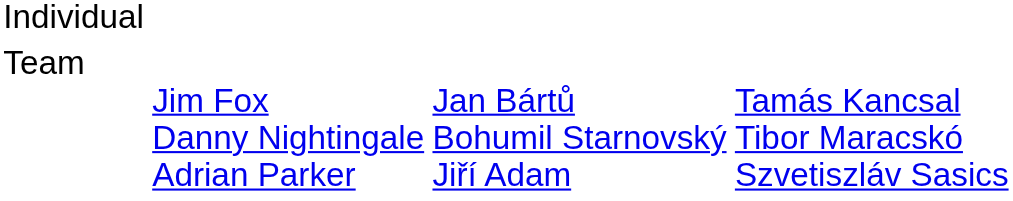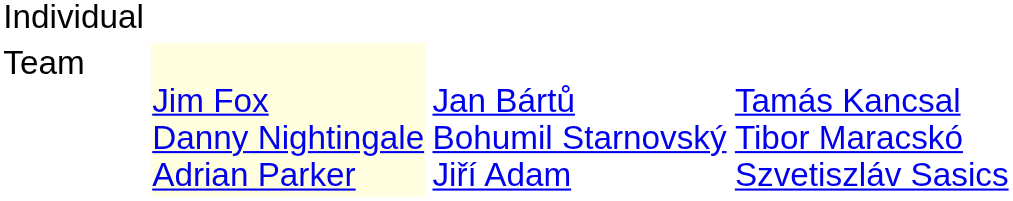Team | column 2: no background -> lightyellow background
